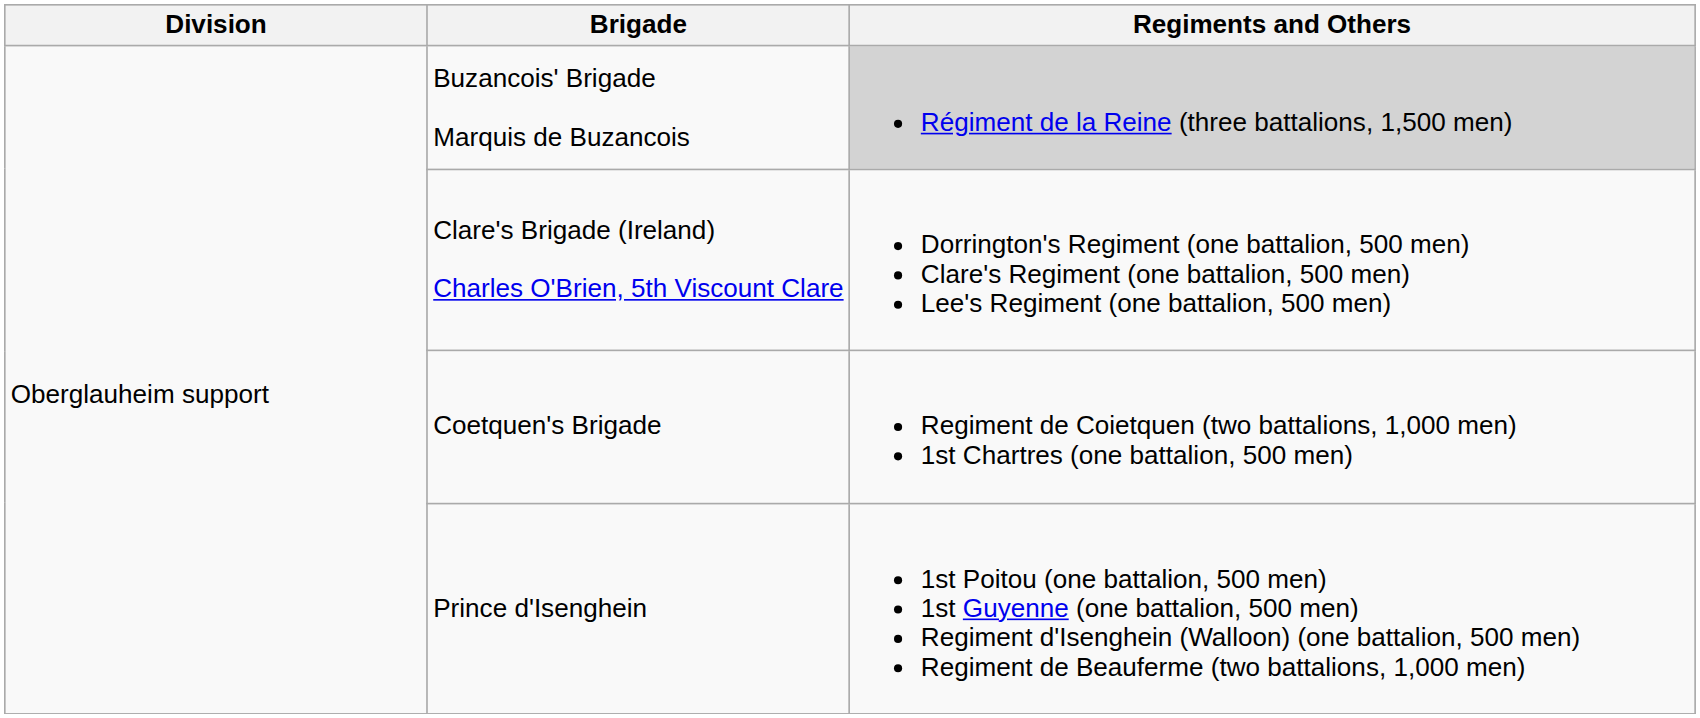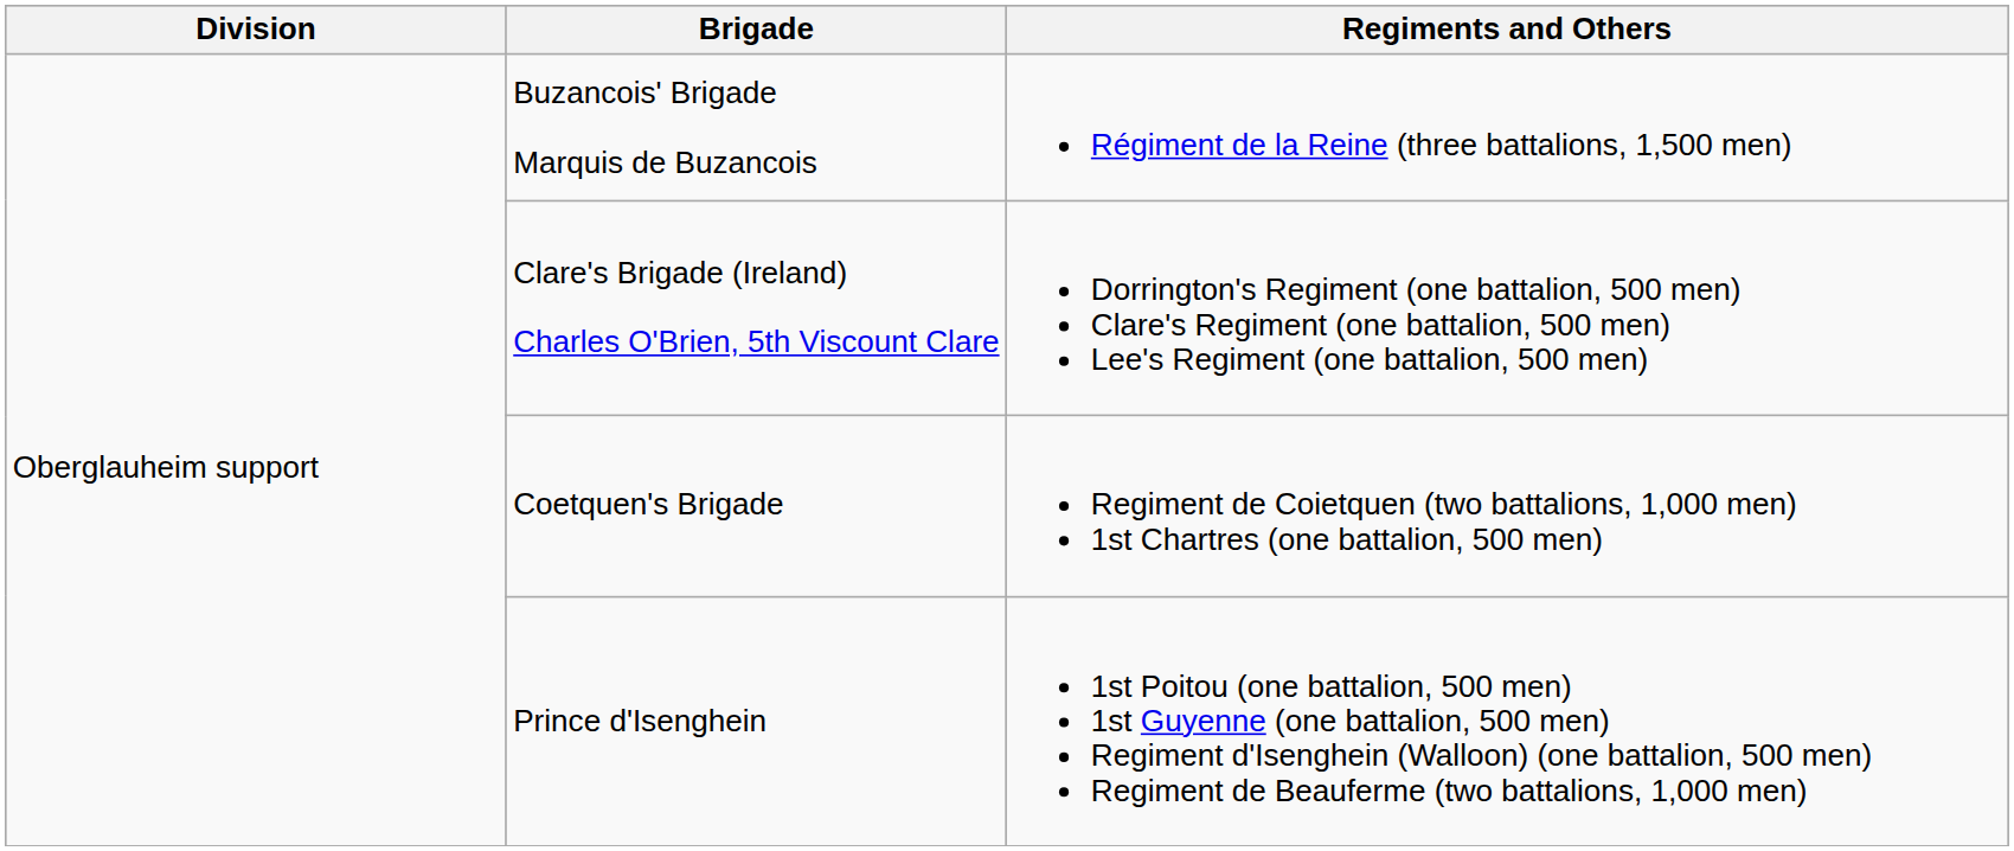Buzancois' Brigade Marquis de Buzancois | Regiments and Others: lightgrey background -> no background
